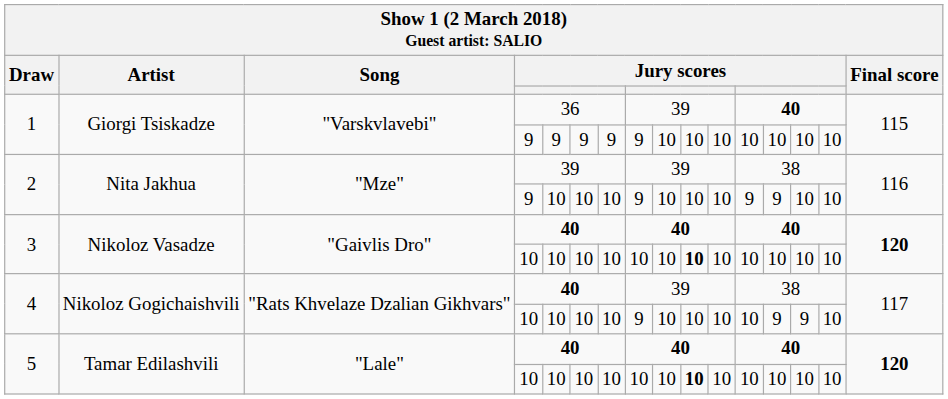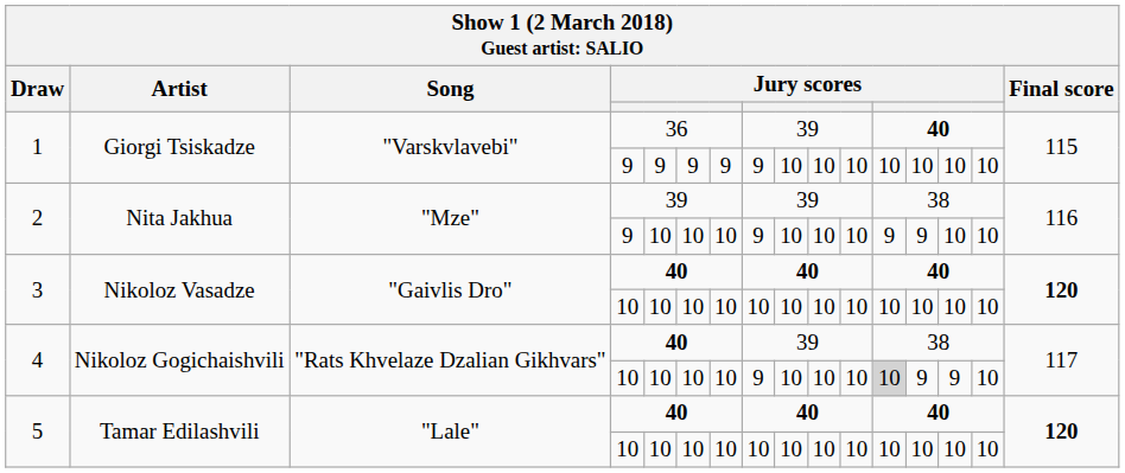3 / 10 | column 10: bold -> normal
4 / 10 | column 12: no background -> lightgrey background
5 / 10 | column 10: bold -> normal
